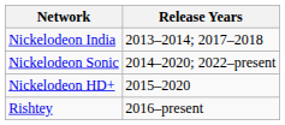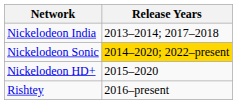Nickelodeon Sonic | Release Years: no background -> gold background
